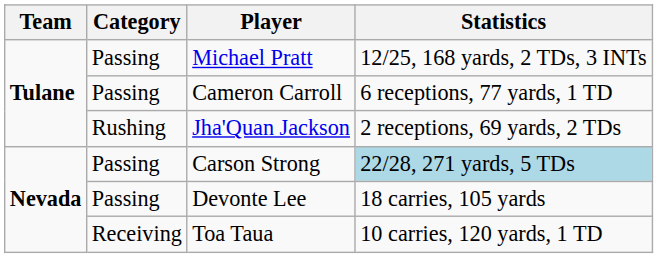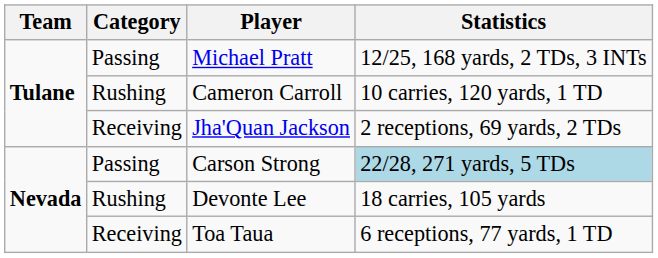Cameron Carroll | Category: Passing -> Rushing
Cameron Carroll | Statistics: 6 receptions, 77 yards, 1 TD -> 10 carries, 120 yards, 1 TD
Jha'Quan Jackson | Category: Rushing -> Receiving
Devonte Lee | Category: Passing -> Rushing
Toa Taua | Statistics: 10 carries, 120 yards, 1 TD -> 6 receptions, 77 yards, 1 TD
